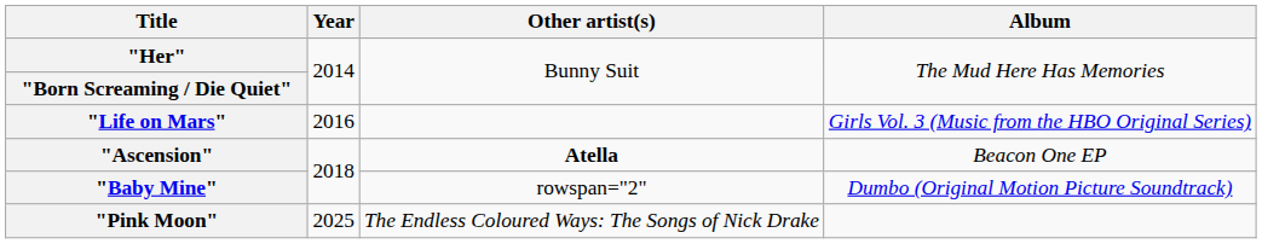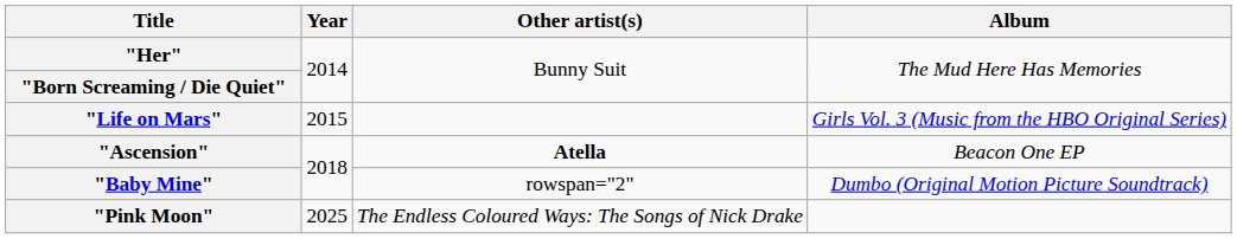"Life on Mars" | Year: 2016 -> 2015
